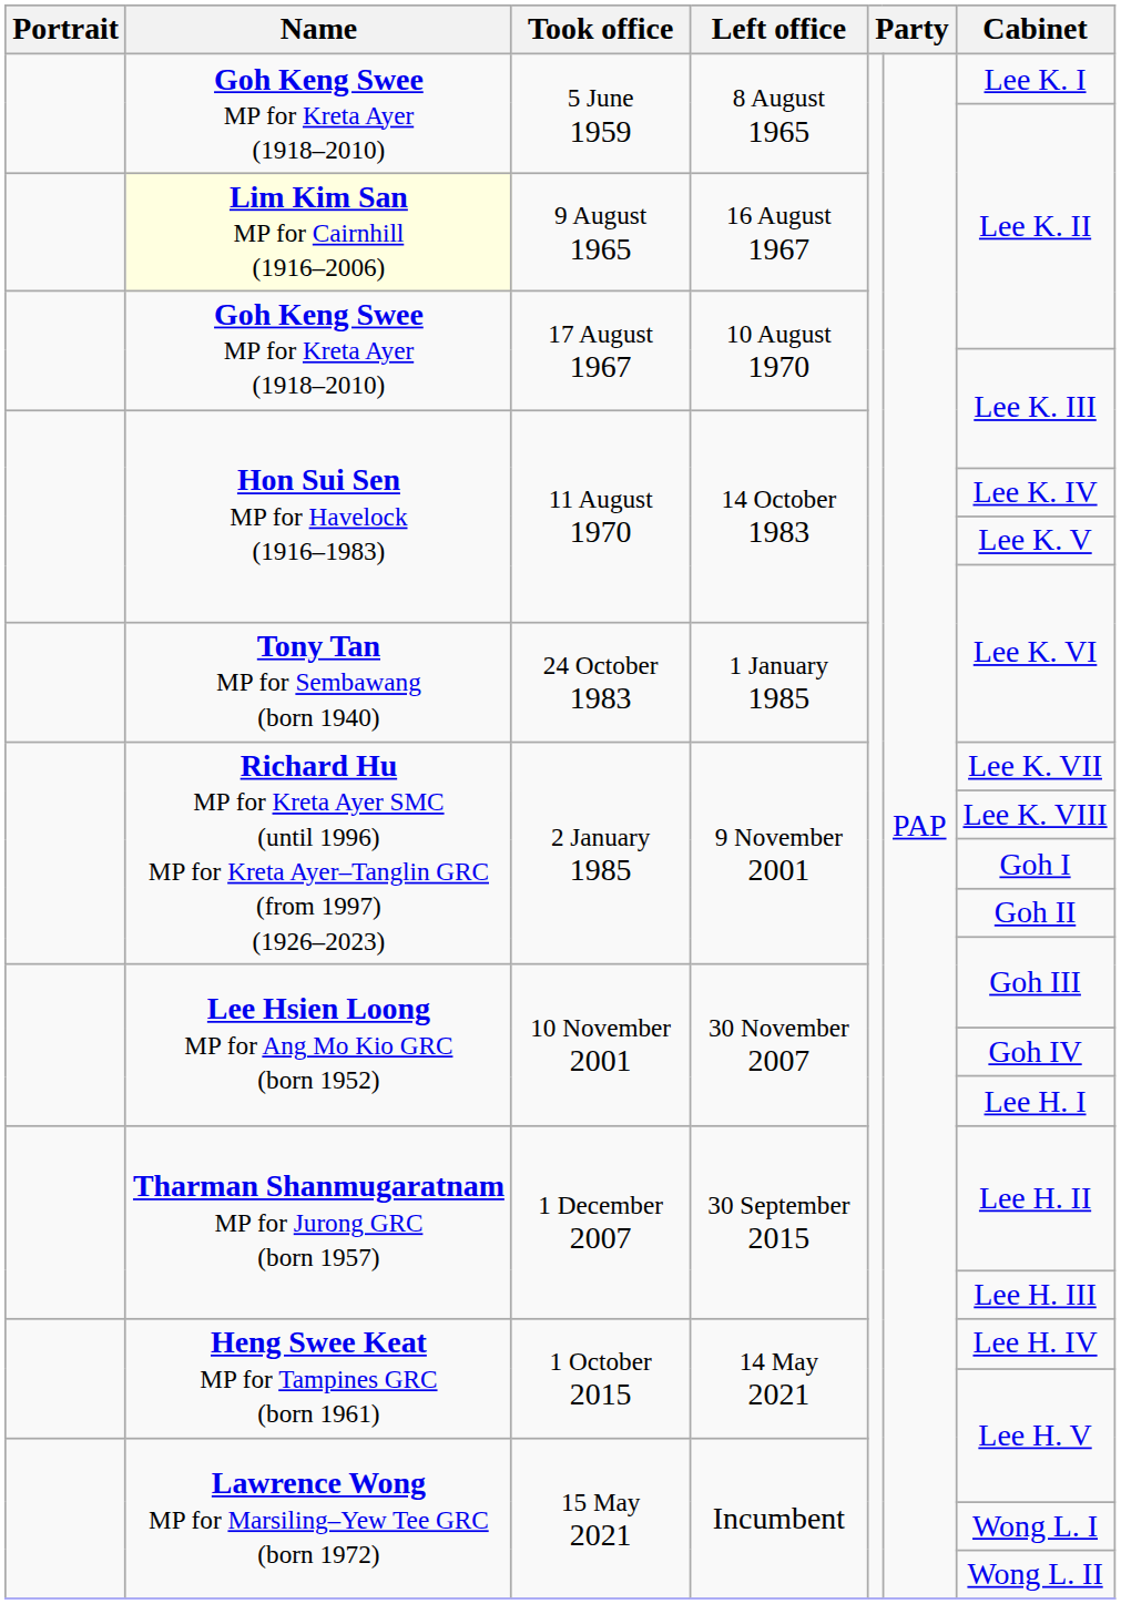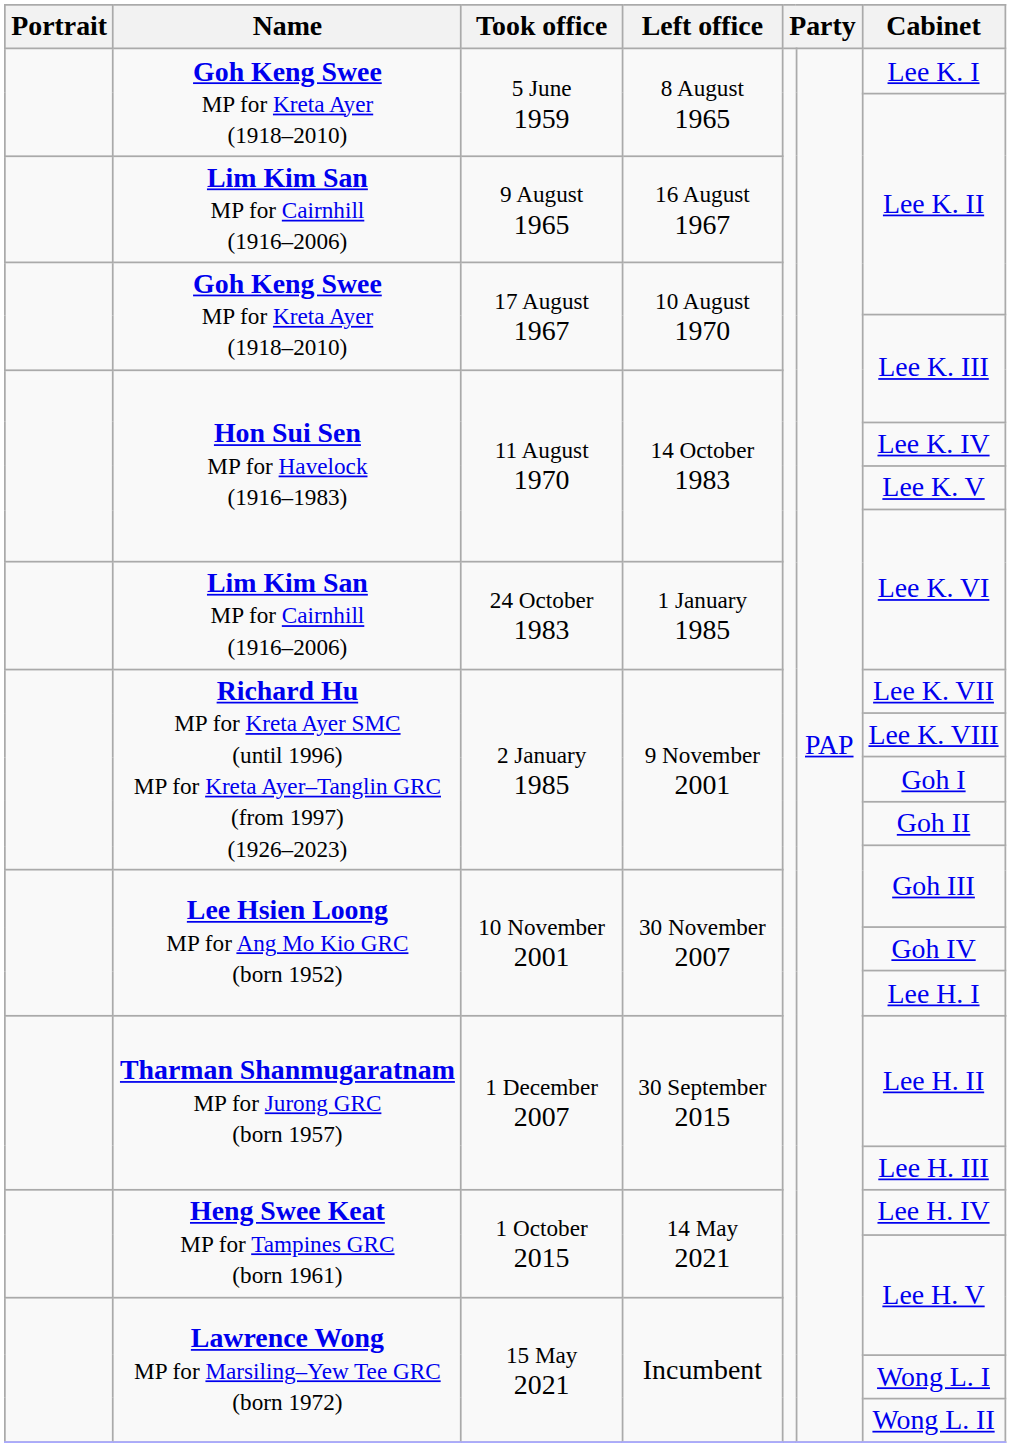9 August 1965 | Name: lightyellow background -> no background
24 October 1983 | Name: Tony Tan MP for Sembawang (born 1940) -> Lim Kim San MP for Cairnhill (1916–2006)
